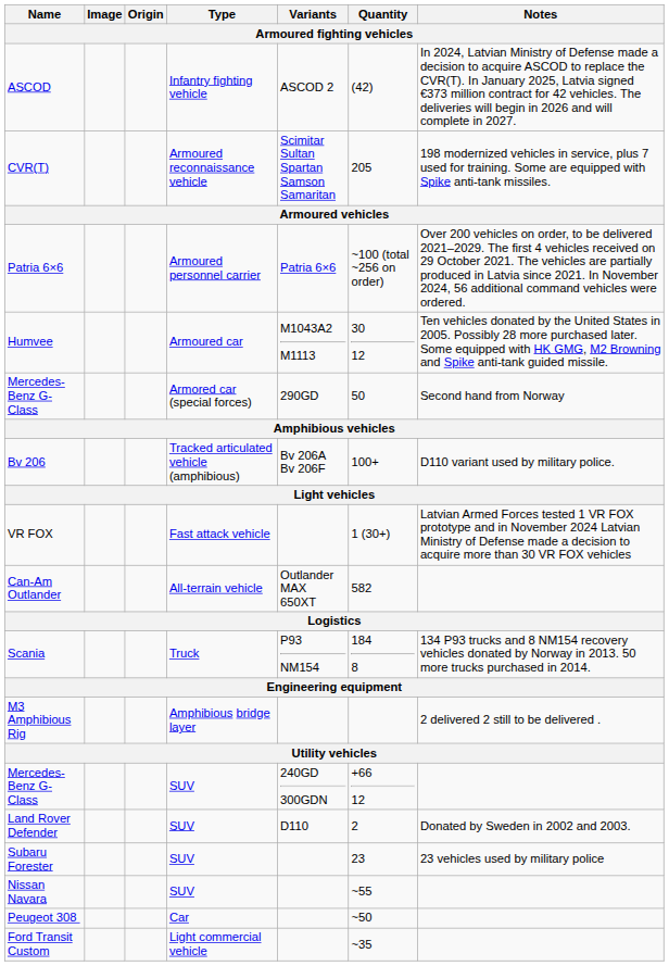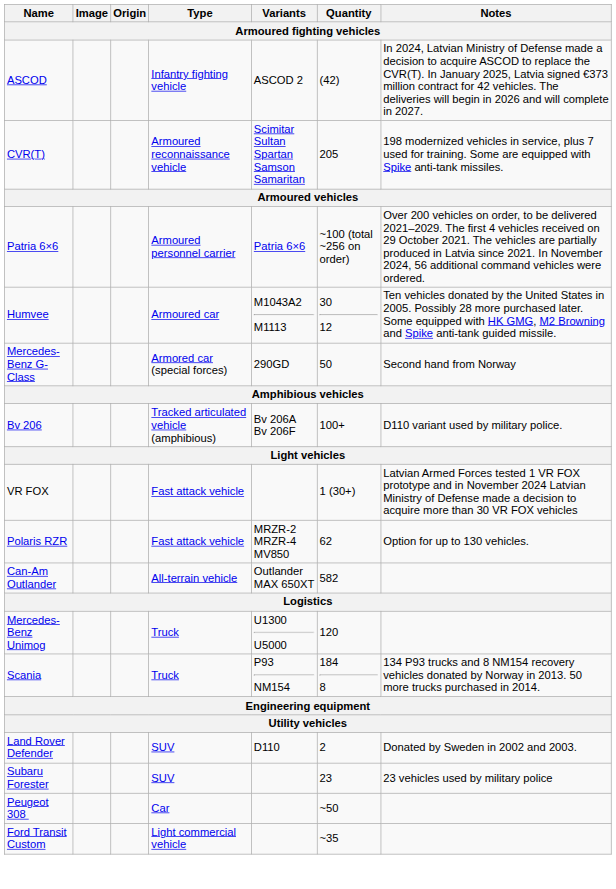+ row: Polaris RZR | Fast attack vehicle | MRZR-2 MRZR-4 MV850 | 62 | Option for up to 130 vehicles.
+ row: Mercedes-Benz Unimog | Truck | U1300 U5000 | 120
- row: M3 Amphibious Rig | Amphibious bridge layer | 2 delivered 2 still to be delivered .
- row: Mercedes-Benz G-Class | SUV | 240GD 300GDN | +66 12
- row: Nissan Navara | SUV | ~55
